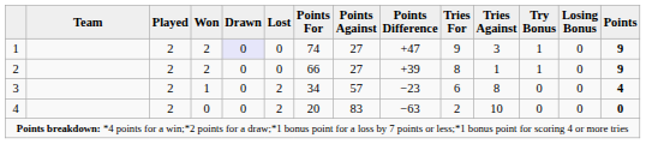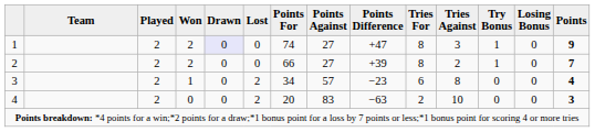row 2 | Tries For: 9 -> 8
row 3 | Tries Against: 1 -> 2
row 3 | Points: 9 -> 7
row 5 | Points: 0 -> 3
